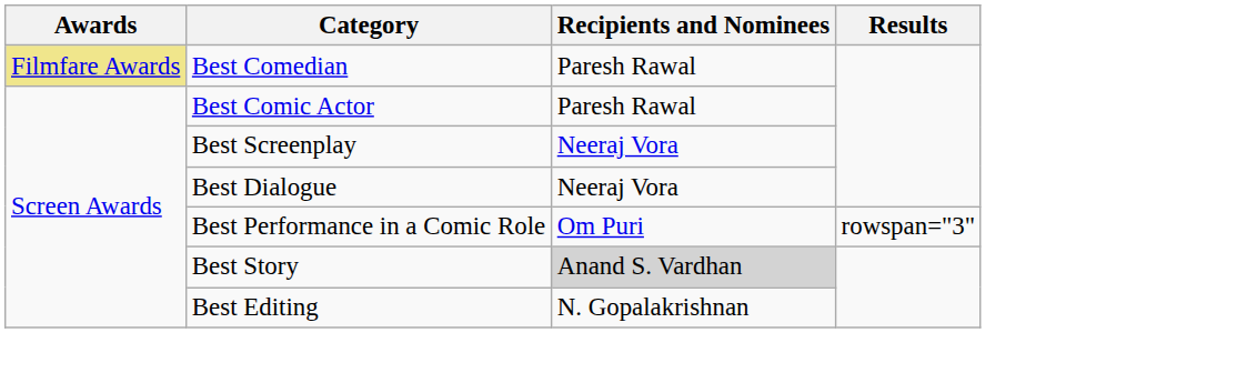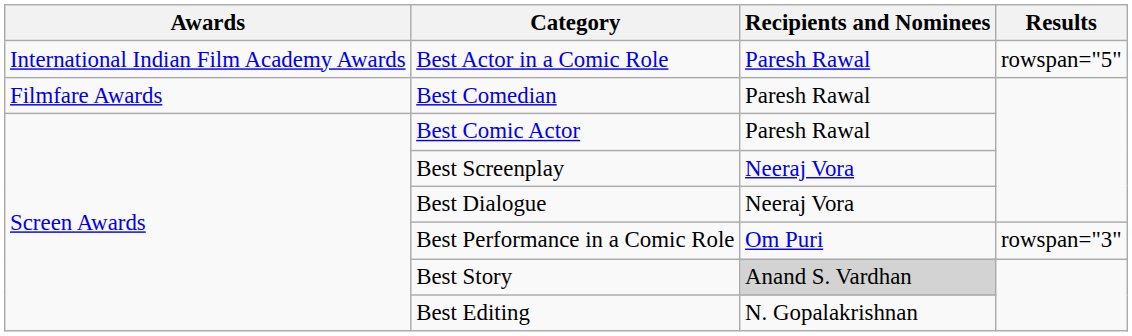+ row: International Indian Film Academy Awards | Best Actor in a Comic Role | Paresh Rawal | rowspan="5"
Best Comedian | Awards: khaki background -> no background
